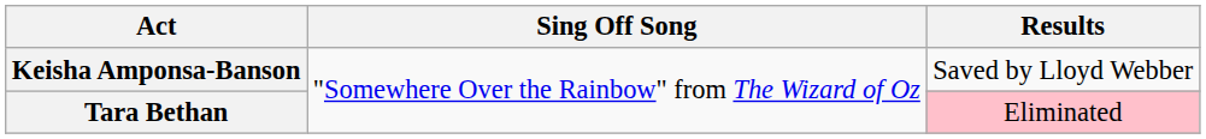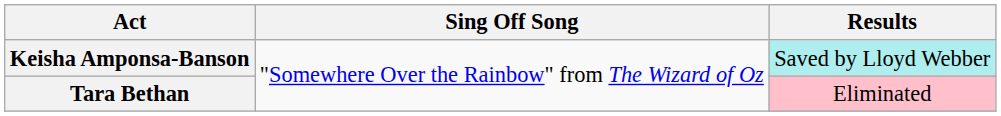Keisha Amponsa-Banson | Results: no background -> paleturquoise background
